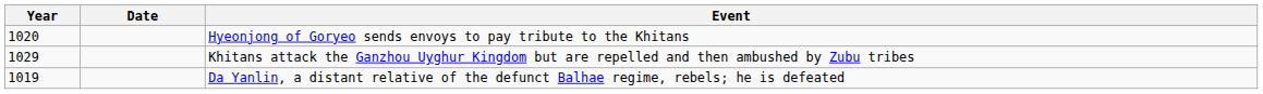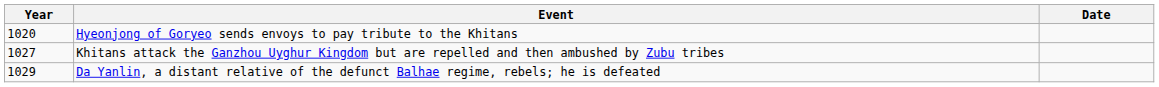columns swapped: Date <-> Event
row 3 | Year: 1029 -> 1027
row 4 | Year: 1019 -> 1029
